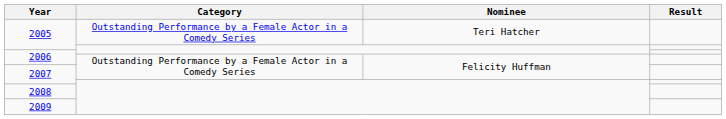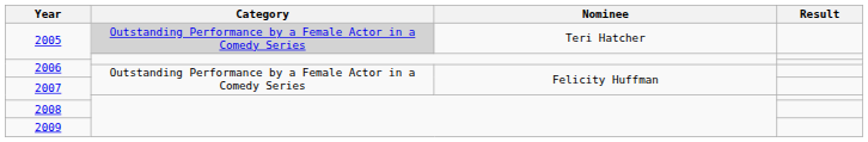2005 / Teri Hatcher | Category: no background -> lightgrey background
